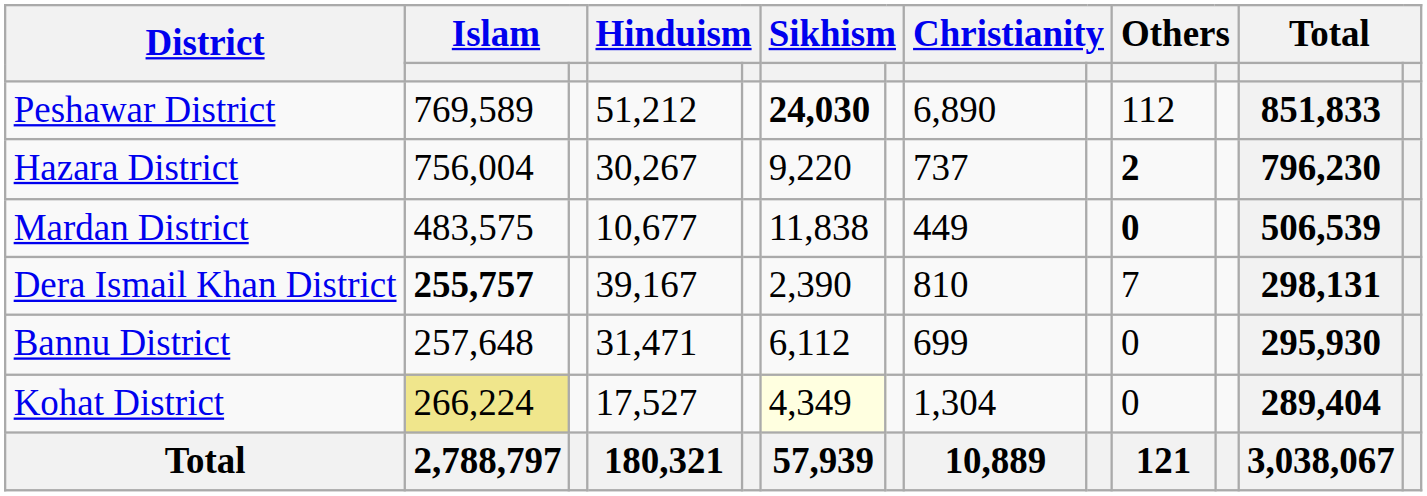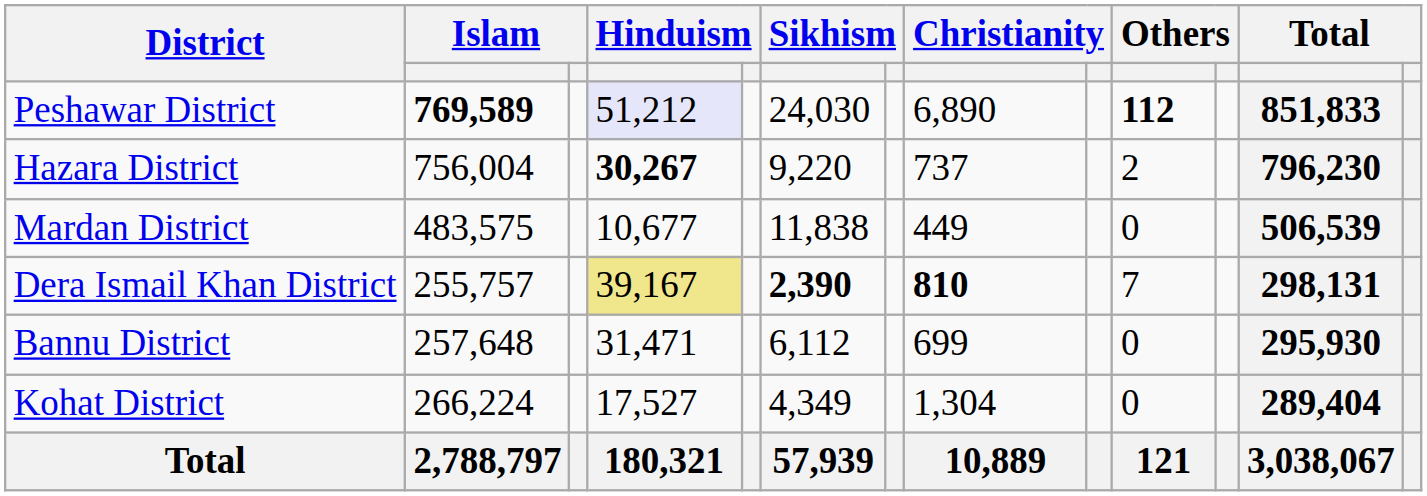Peshawar District | column 2: normal -> bold
Peshawar District | column 4: no background -> lavender background
Peshawar District | column 6: bold -> normal
Peshawar District | column 10: normal -> bold
Hazara District | column 4: normal -> bold
Hazara District | column 10: bold -> normal
Mardan District | column 10: bold -> normal
Dera Ismail Khan District | column 2: bold -> normal
Dera Ismail Khan District | column 4: no background -> khaki background
Dera Ismail Khan District | column 6: normal -> bold
Dera Ismail Khan District | column 8: normal -> bold
Kohat District | column 2: khaki background -> no background
Kohat District | column 6: lightyellow background -> no background
